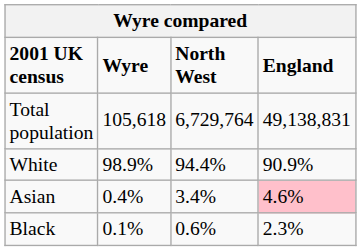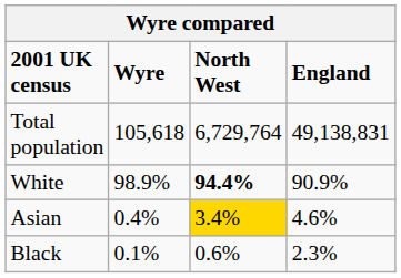White | North West: normal -> bold
Asian | North West: no background -> gold background
Asian | England: pink background -> no background
